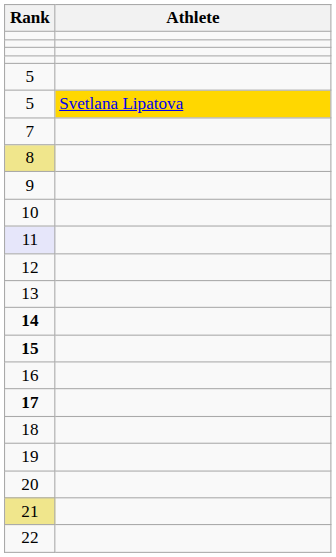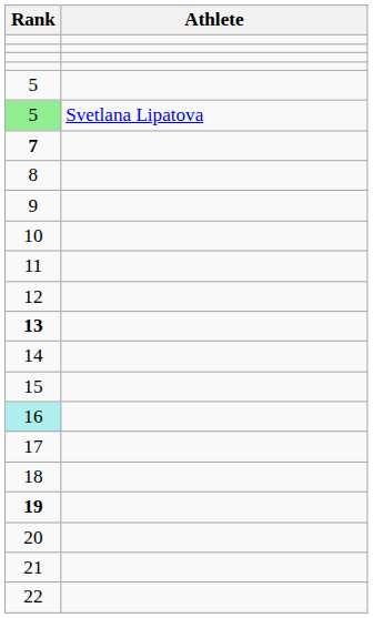row 7 | Rank: no background -> lightgreen background
row 7 | Athlete: gold background -> no background
row 8 | Rank: normal -> bold
row 9 | Rank: khaki background -> no background
row 12 | Rank: lavender background -> no background
row 14 | Rank: normal -> bold
row 15 | Rank: bold -> normal
row 16 | Rank: bold -> normal
row 17 | Rank: no background -> paleturquoise background
row 18 | Rank: bold -> normal
row 20 | Rank: normal -> bold
row 22 | Rank: khaki background -> no background
